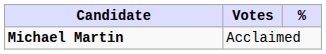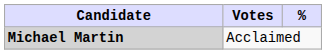Michael Martin | Candidate: no background -> lightgrey background
